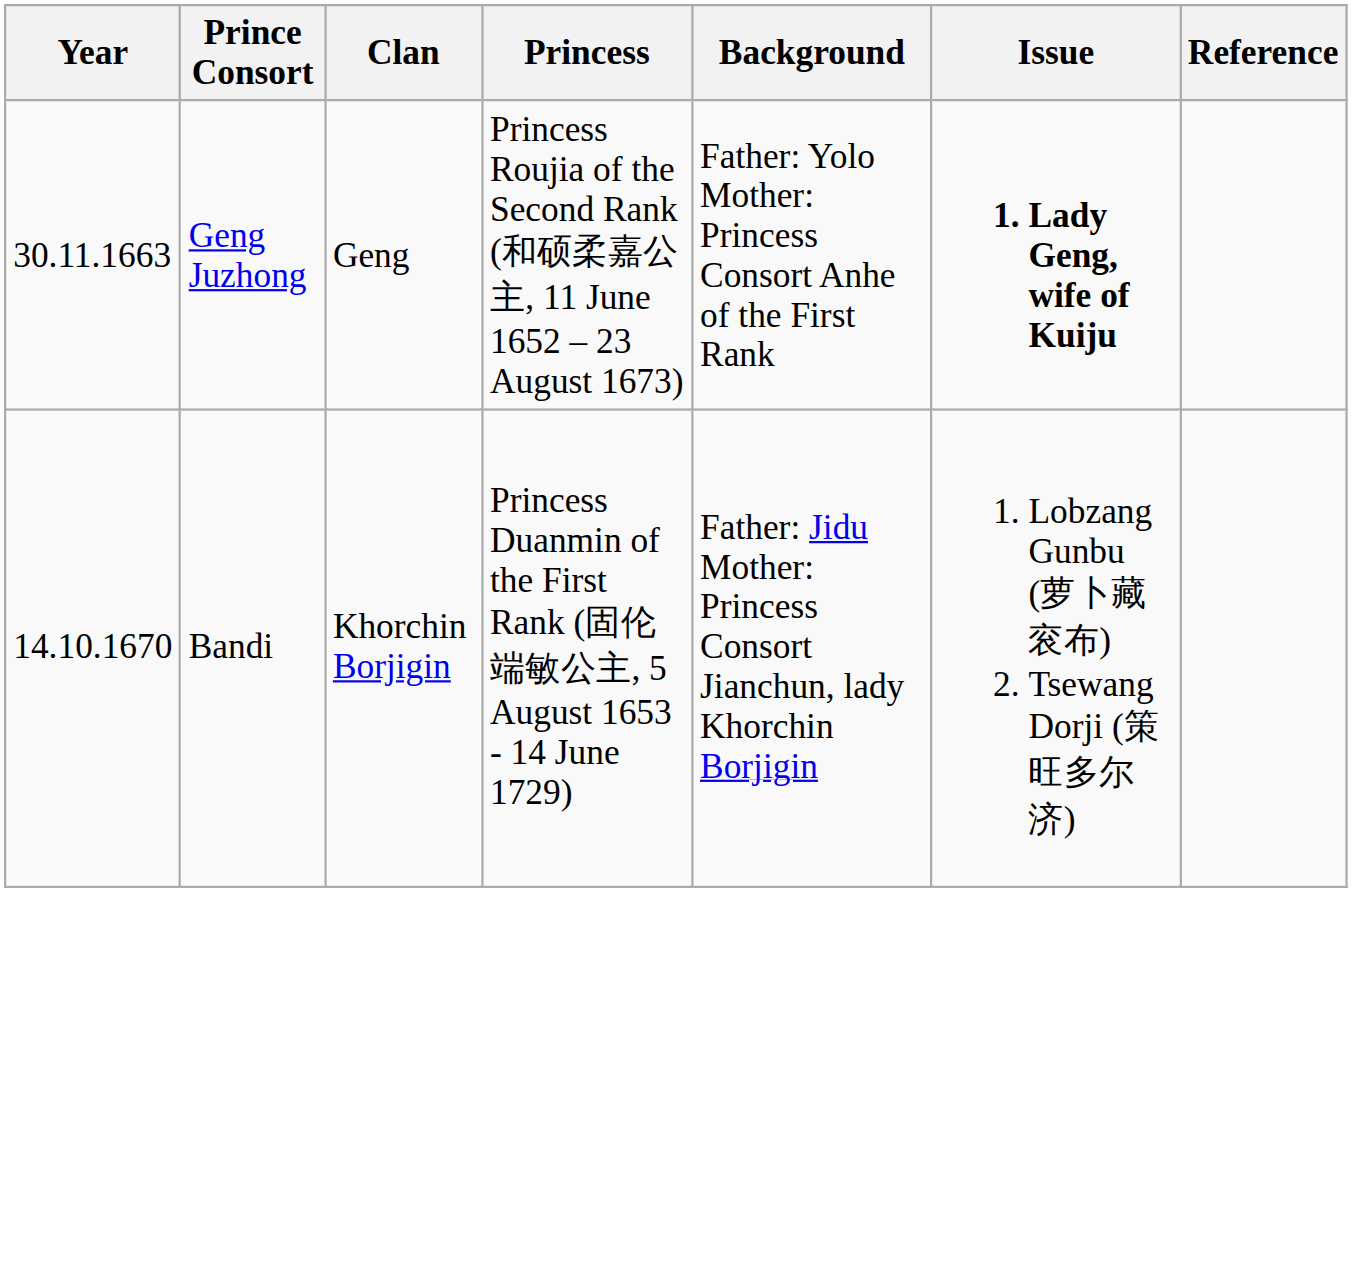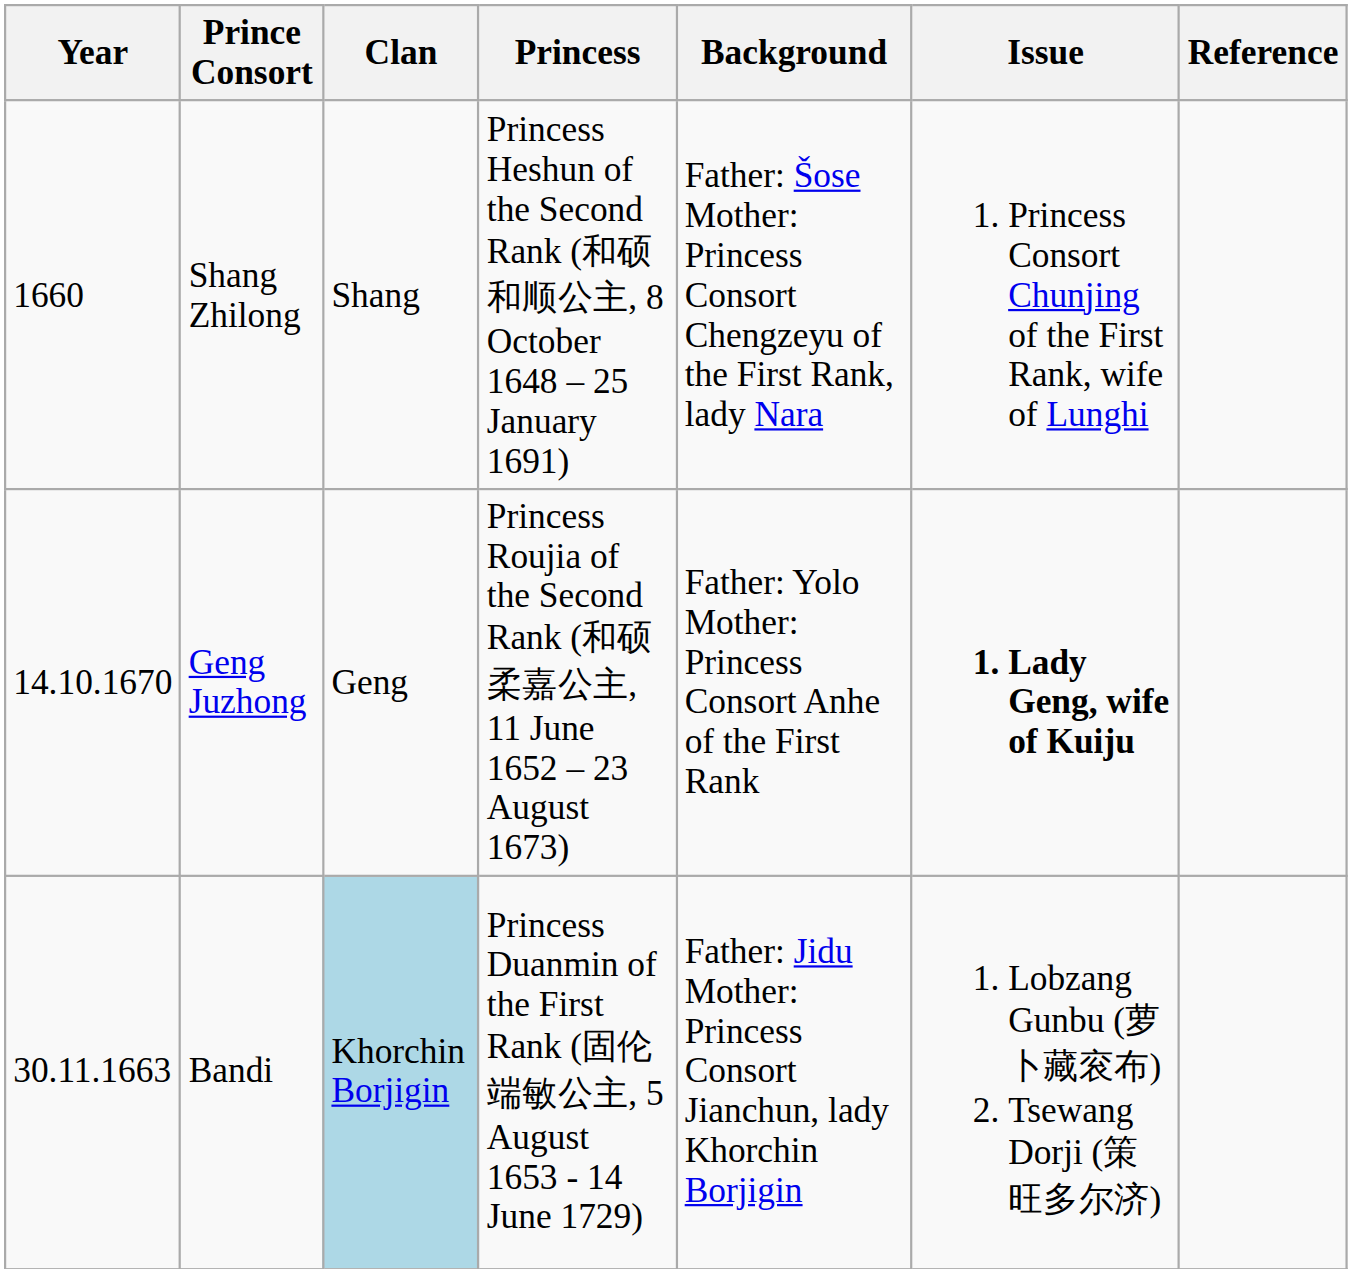+ row: 1660 | Shang Zhilong | Shang | Princess Heshun of the Second Rank (和硕和顺公主, 8 October 1648 – 25 January 1691) | Father: Šose Mother: Princess Consort Chengzeyu of the First Rank, lady Nara | Princess Consort Chunjing of the First Rank, wife of Lunghi
Geng Juzhong | Year: 30.11.1663 -> 14.10.1670
Bandi | Year: 14.10.1670 -> 30.11.1663
Bandi | Clan: no background -> lightblue background
